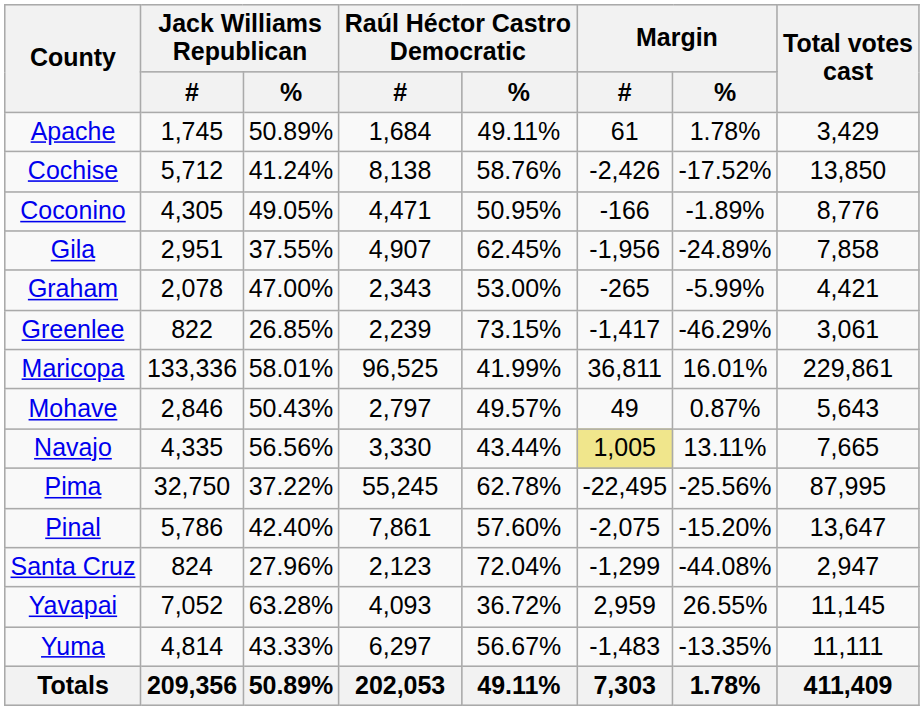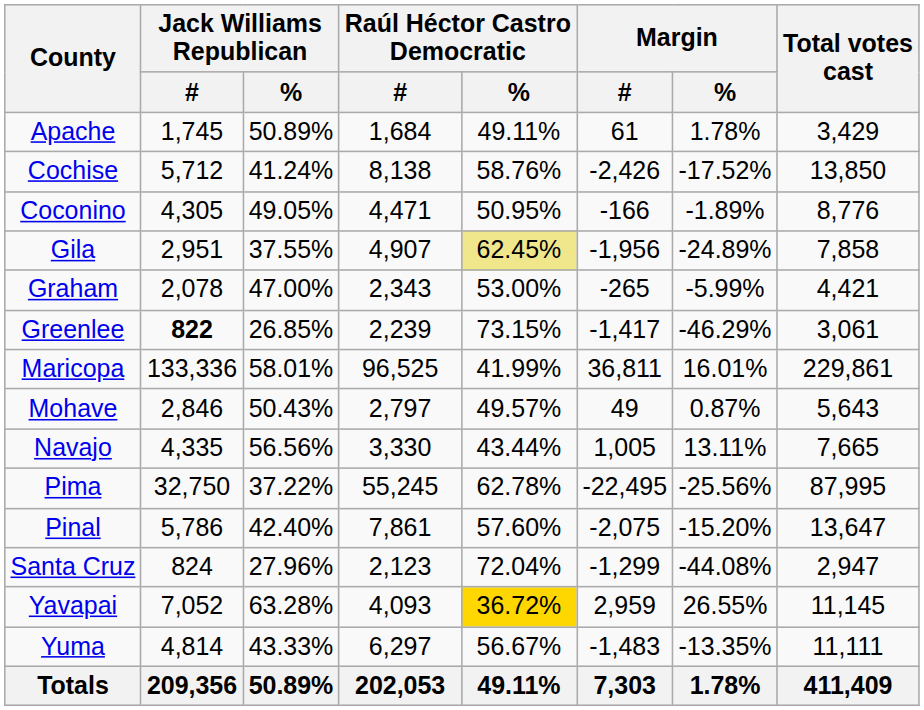Gila | Raúl Héctor Castro Democratic / %: no background -> khaki background
Greenlee | Jack Williams Republican / #: normal -> bold
Navajo | Margin / #: khaki background -> no background
Yavapai | Raúl Héctor Castro Democratic / %: no background -> gold background
